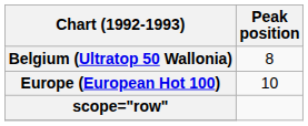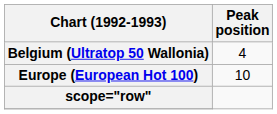Belgium (Ultratop 50 Wallonia) | Peak position: 8 -> 4
